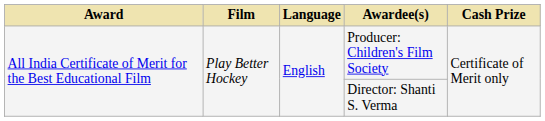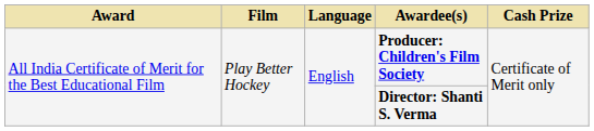row 2 | Awardee(s): normal -> bold
row 3 | Awardee(s): normal -> bold
